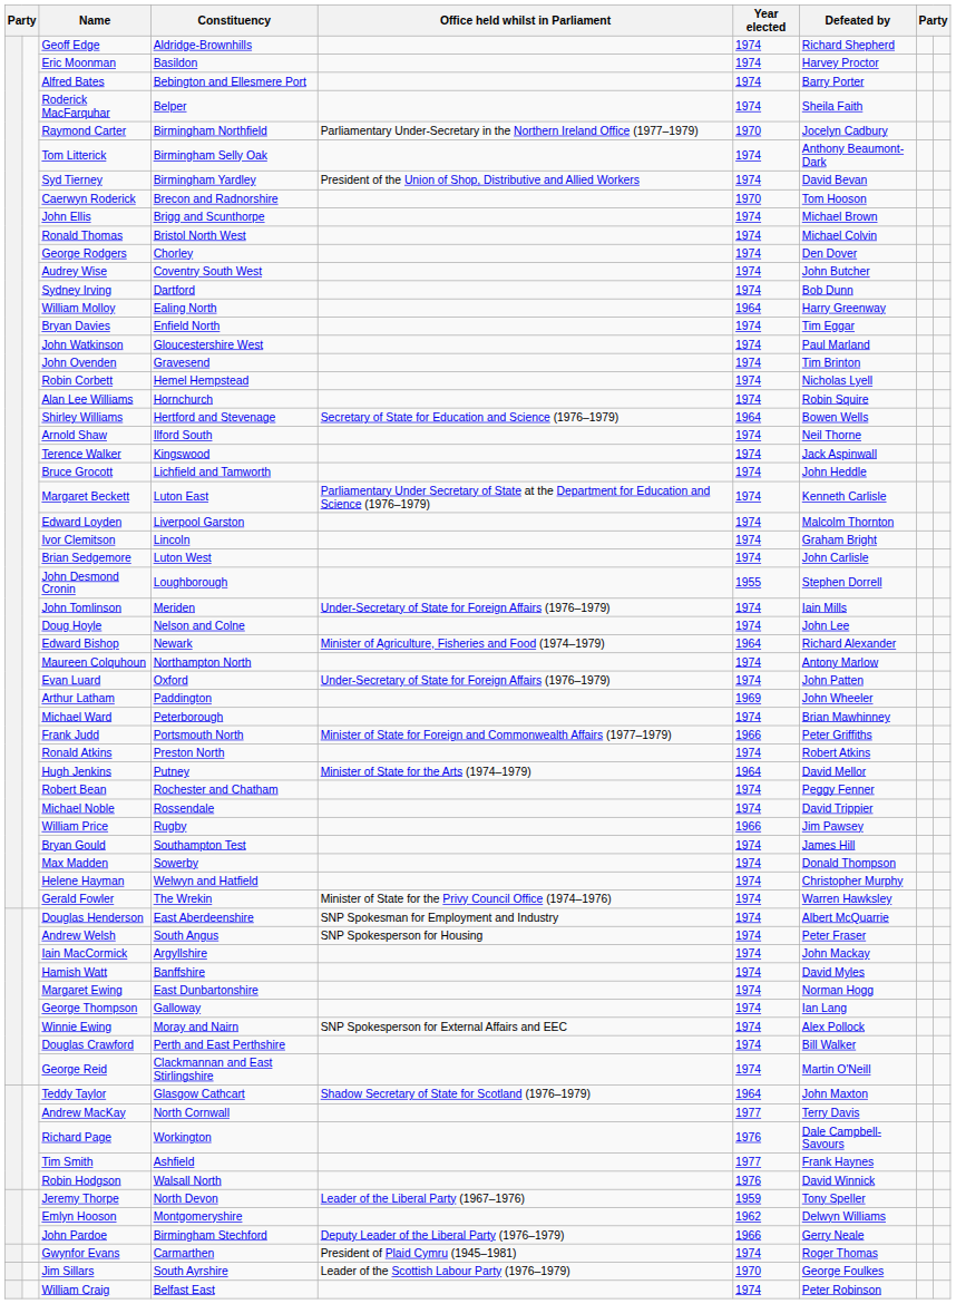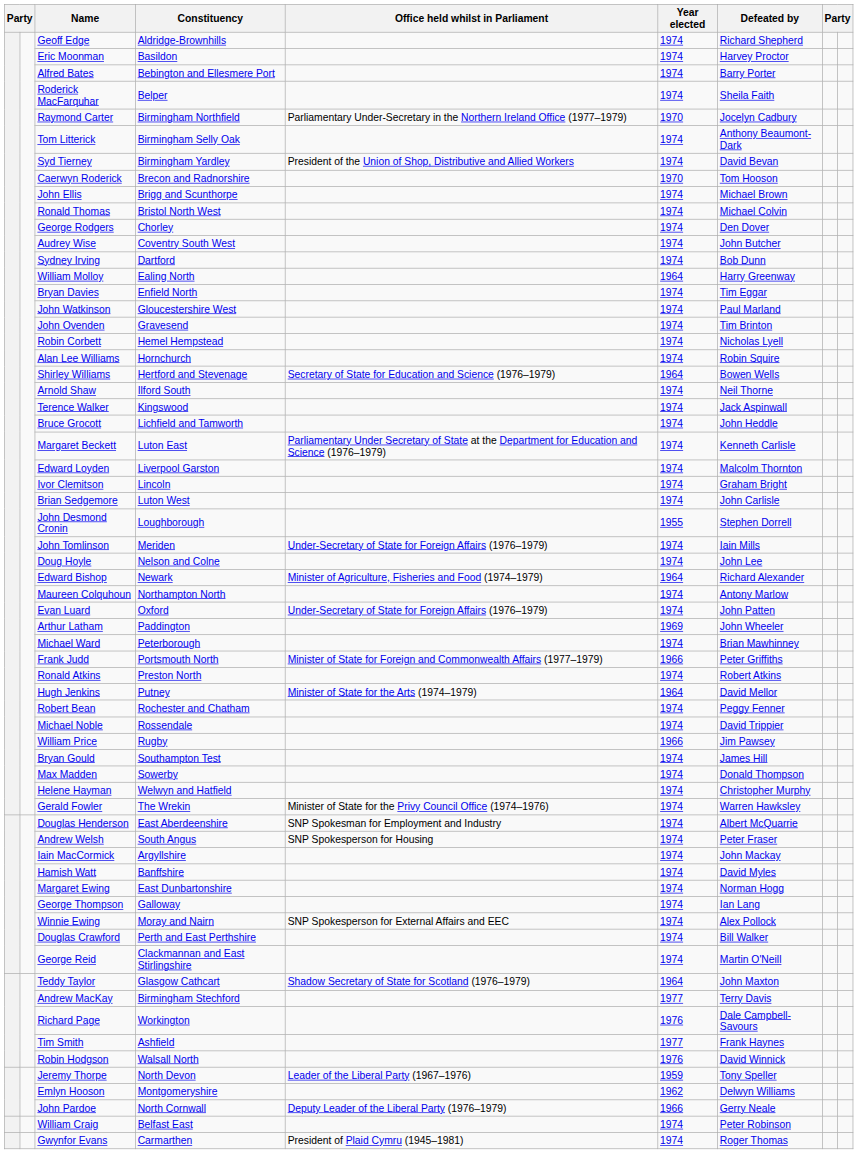Andrew MacKay | Constituency: North Cornwall -> Birmingham Stechford
John Pardoe | Constituency: Birmingham Stechford -> North Cornwall
rows swapped: Gwynfor Evans <-> William Craig
- row: Jim Sillars | South Ayrshire | Leader of the Scottish Labour Party (1976–1979) | 1970 | George Foulkes
